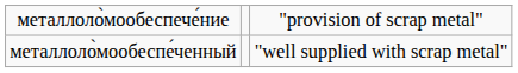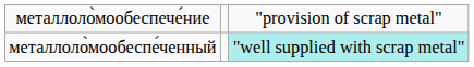металлоло̀мообеспе́ченный | column 3: no background -> paleturquoise background
